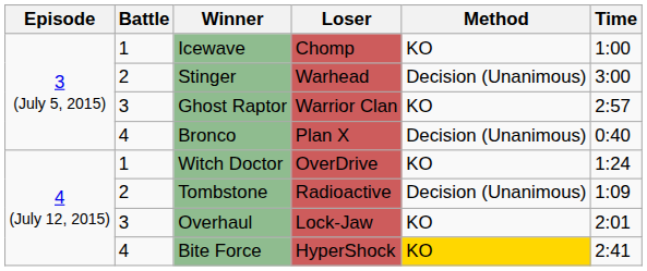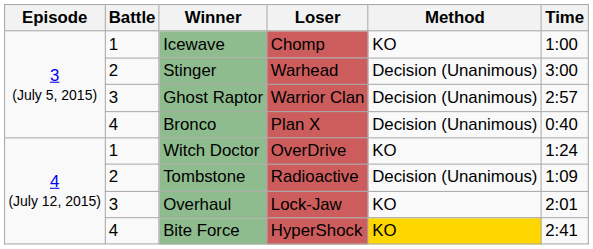Ghost Raptor | Method: KO -> Decision (Unanimous)
